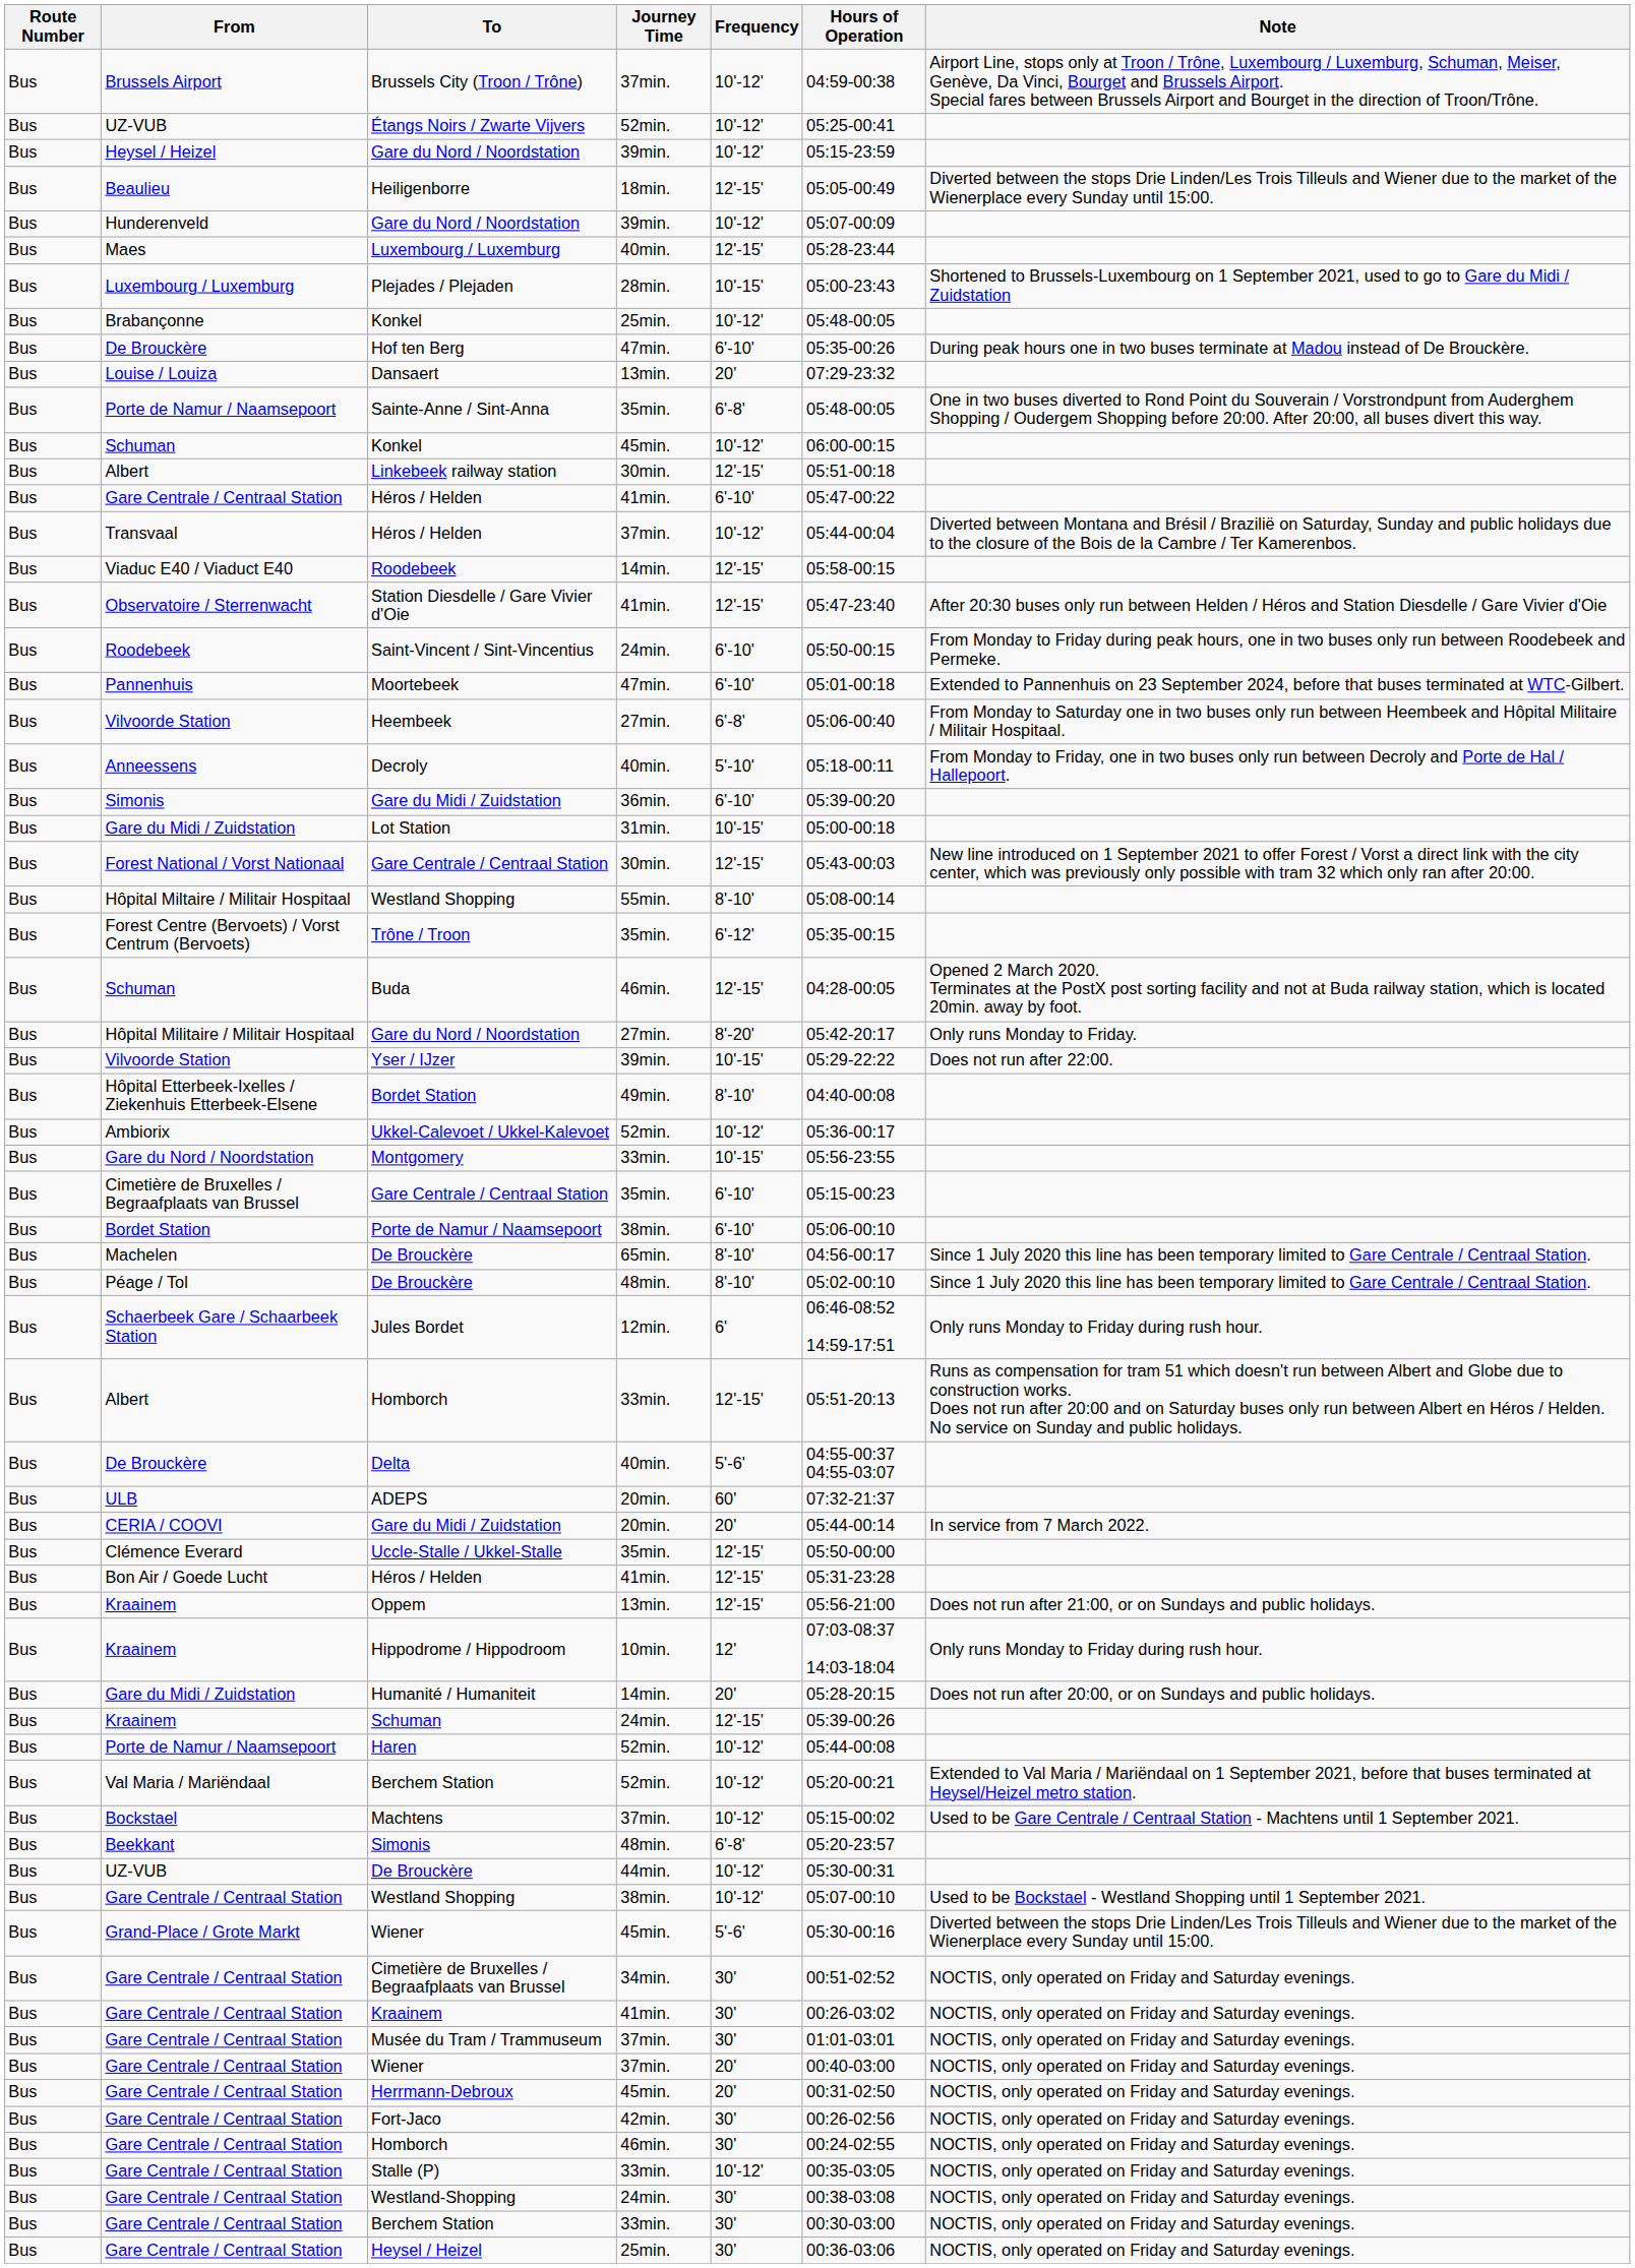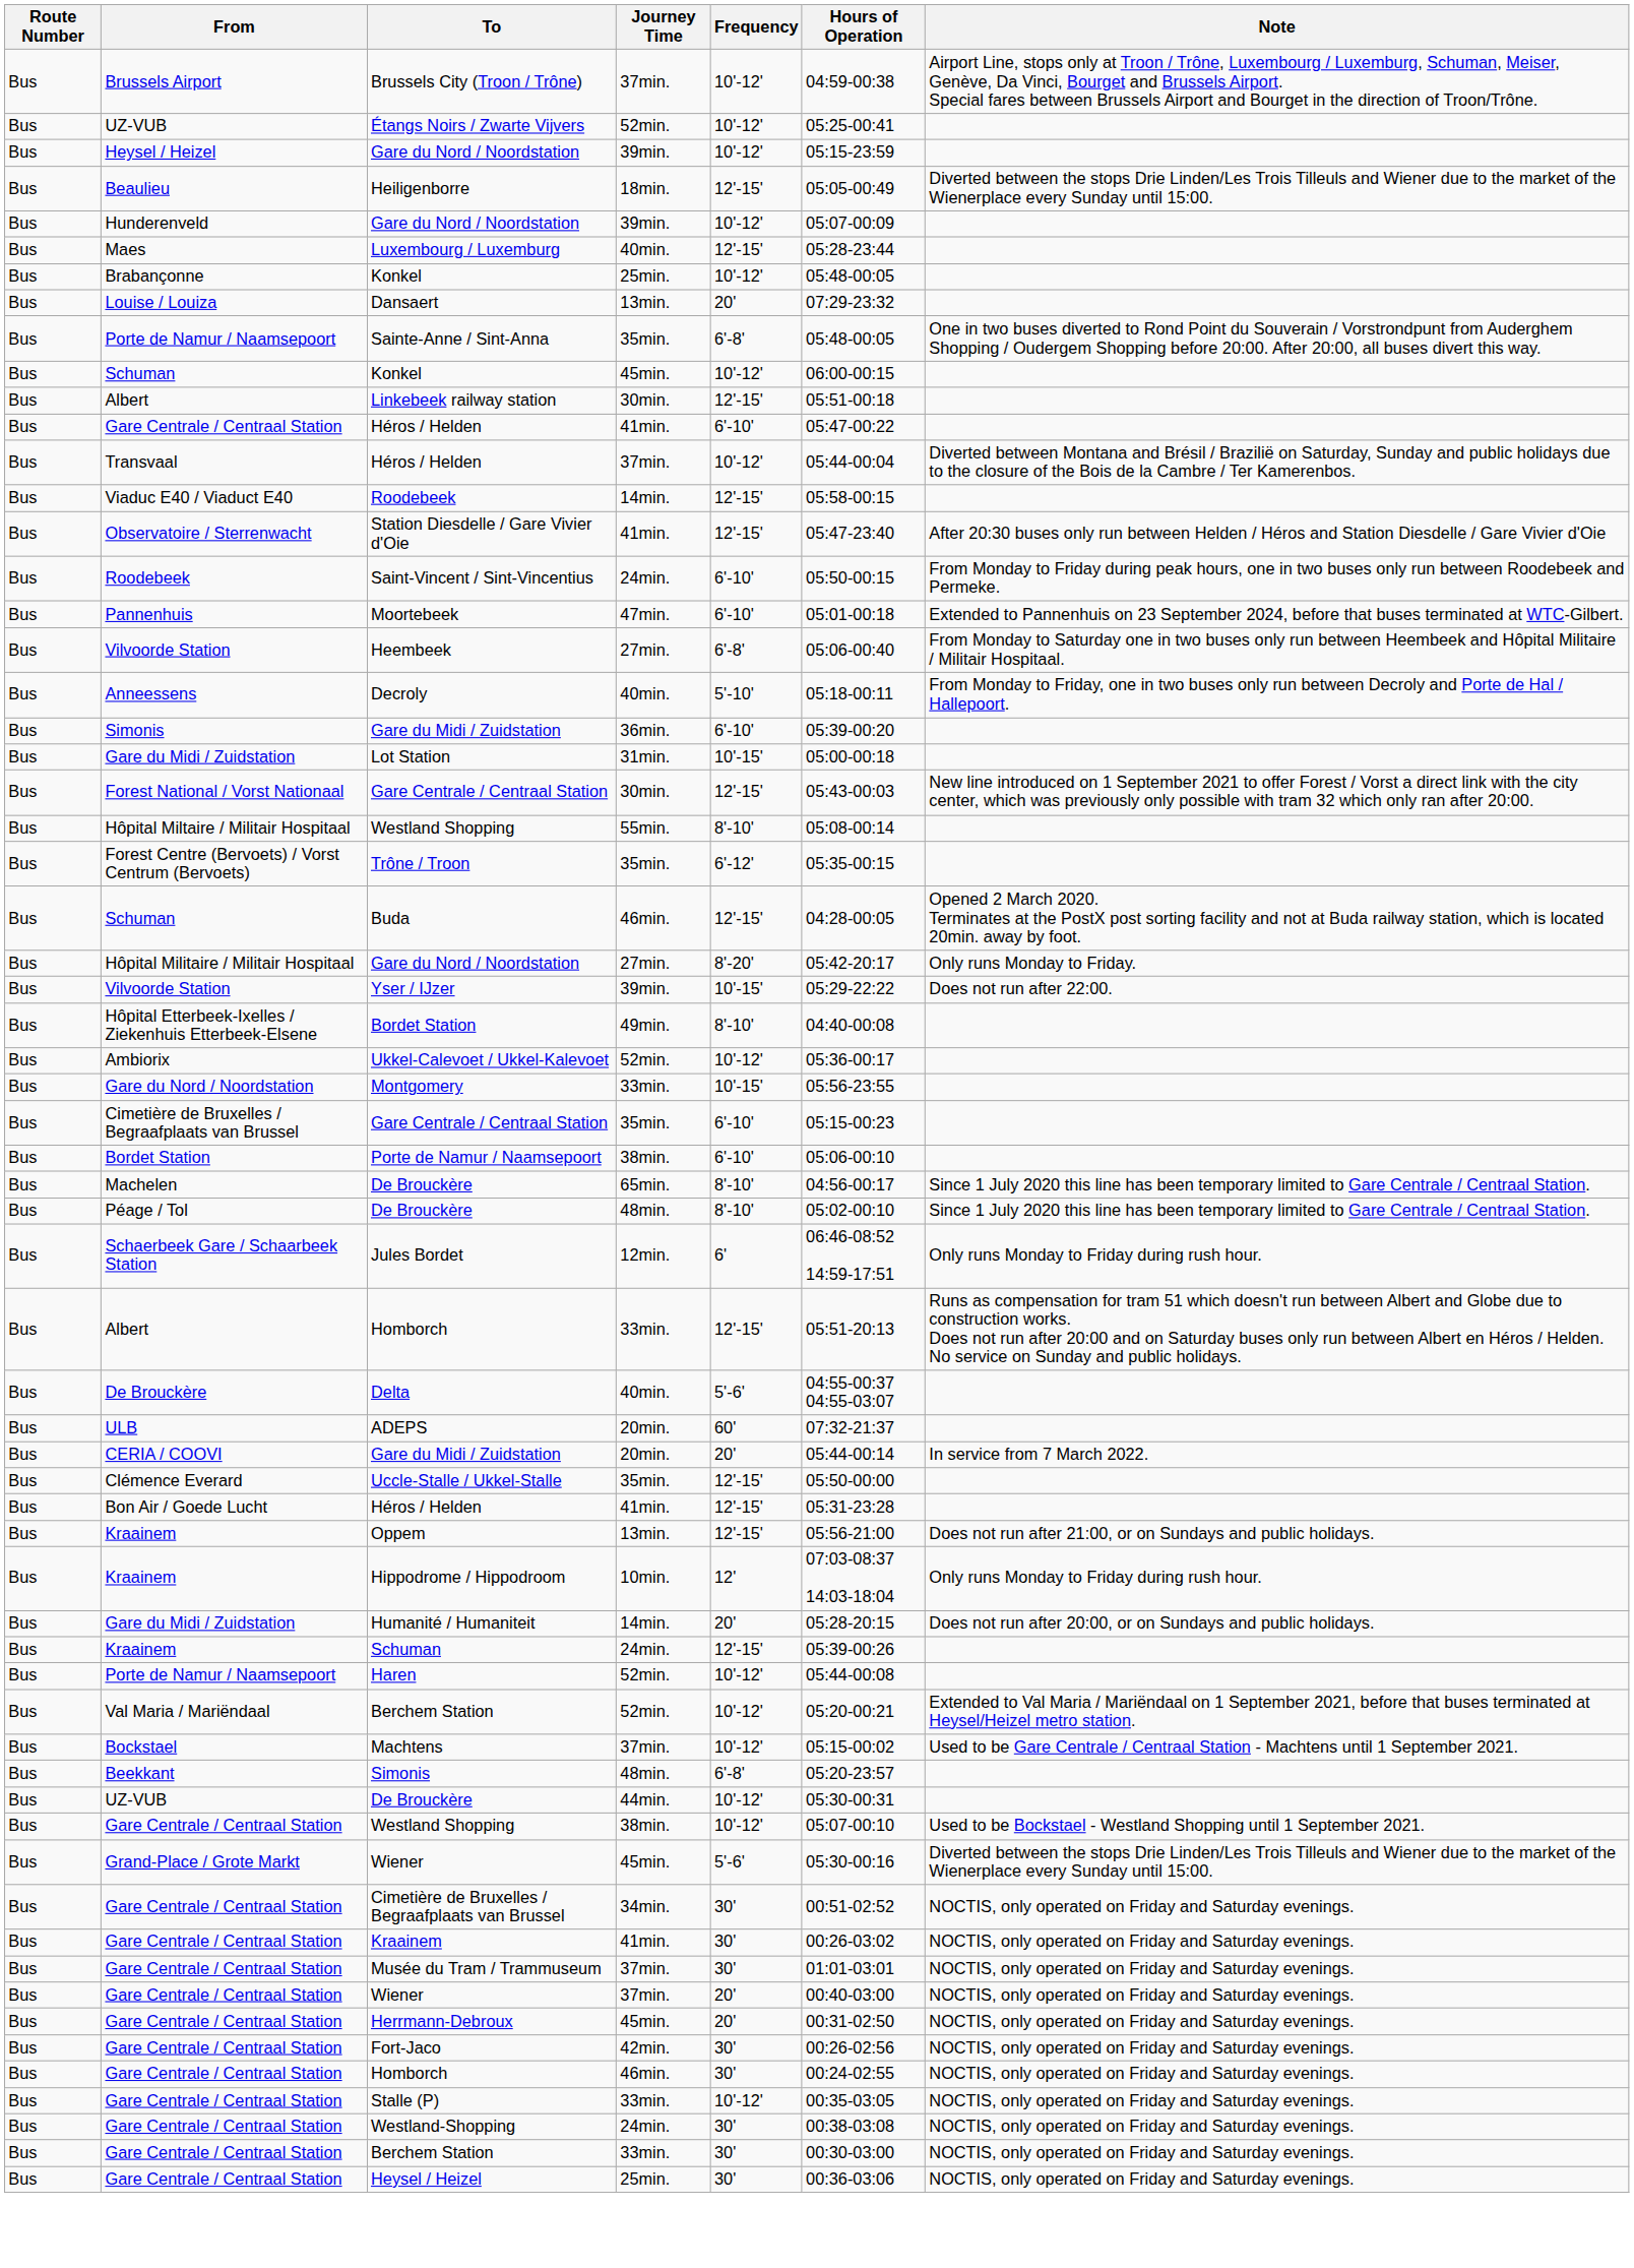- row: Bus | Luxembourg / Luxemburg | Plejades / Plejaden | 28min. | 10'-15' | 05:00-23:43 | Shortened to Brussels-Luxembourg on 1 September 2021, used to go to Gare du Midi / Zuidstation
- row: Bus | De Brouckère | Hof ten Berg | 47min. | 6'-10' | 05:35-00:26 | During peak hours one in two buses terminate at Madou instead of De Brouckère.
